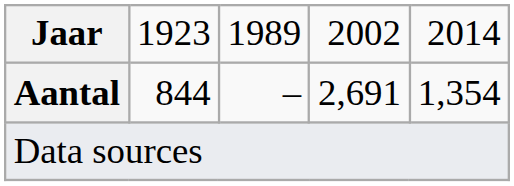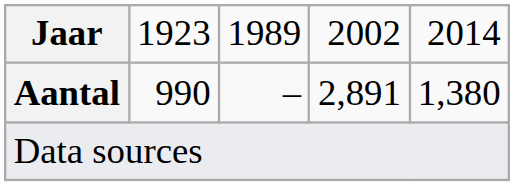Aantal | column 2: 844 -> 990
Aantal | column 4: 2,691 -> 2,891
Aantal | column 5: 1,354 -> 1,380
